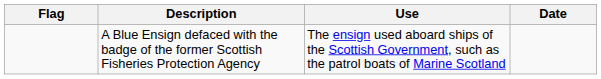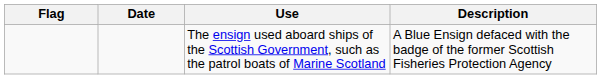columns swapped: Date <-> Description
